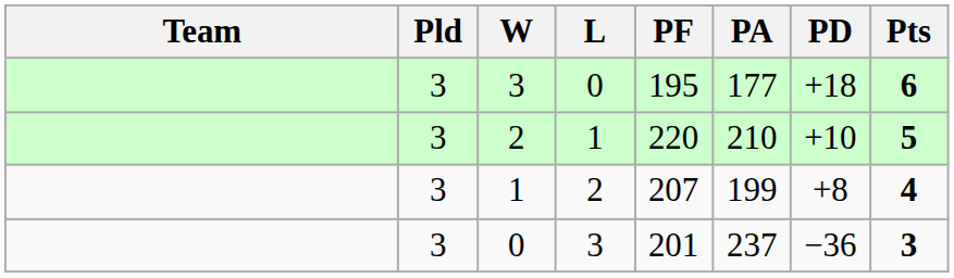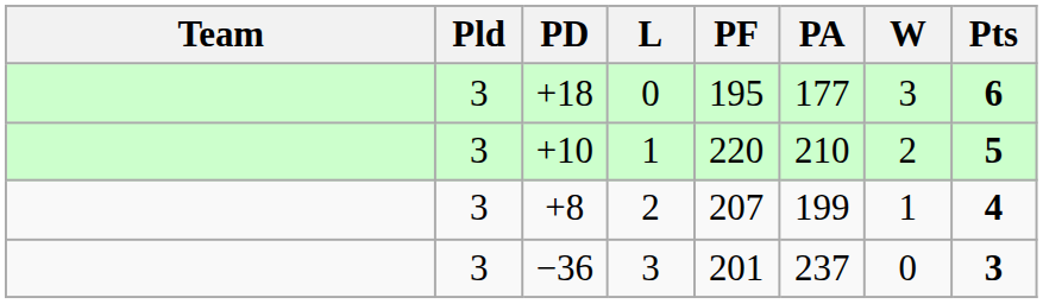columns swapped: W <-> PD
